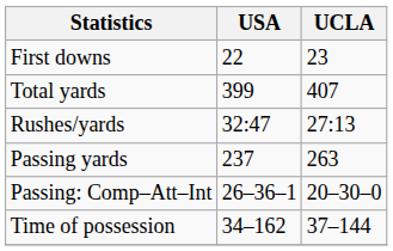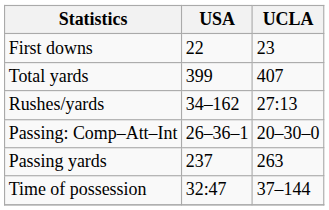Rushes/yards | USA: 32:47 -> 34–162
rows swapped: Passing yards <-> Passing: Comp–Att–Int
Time of possession | USA: 34–162 -> 32:47
